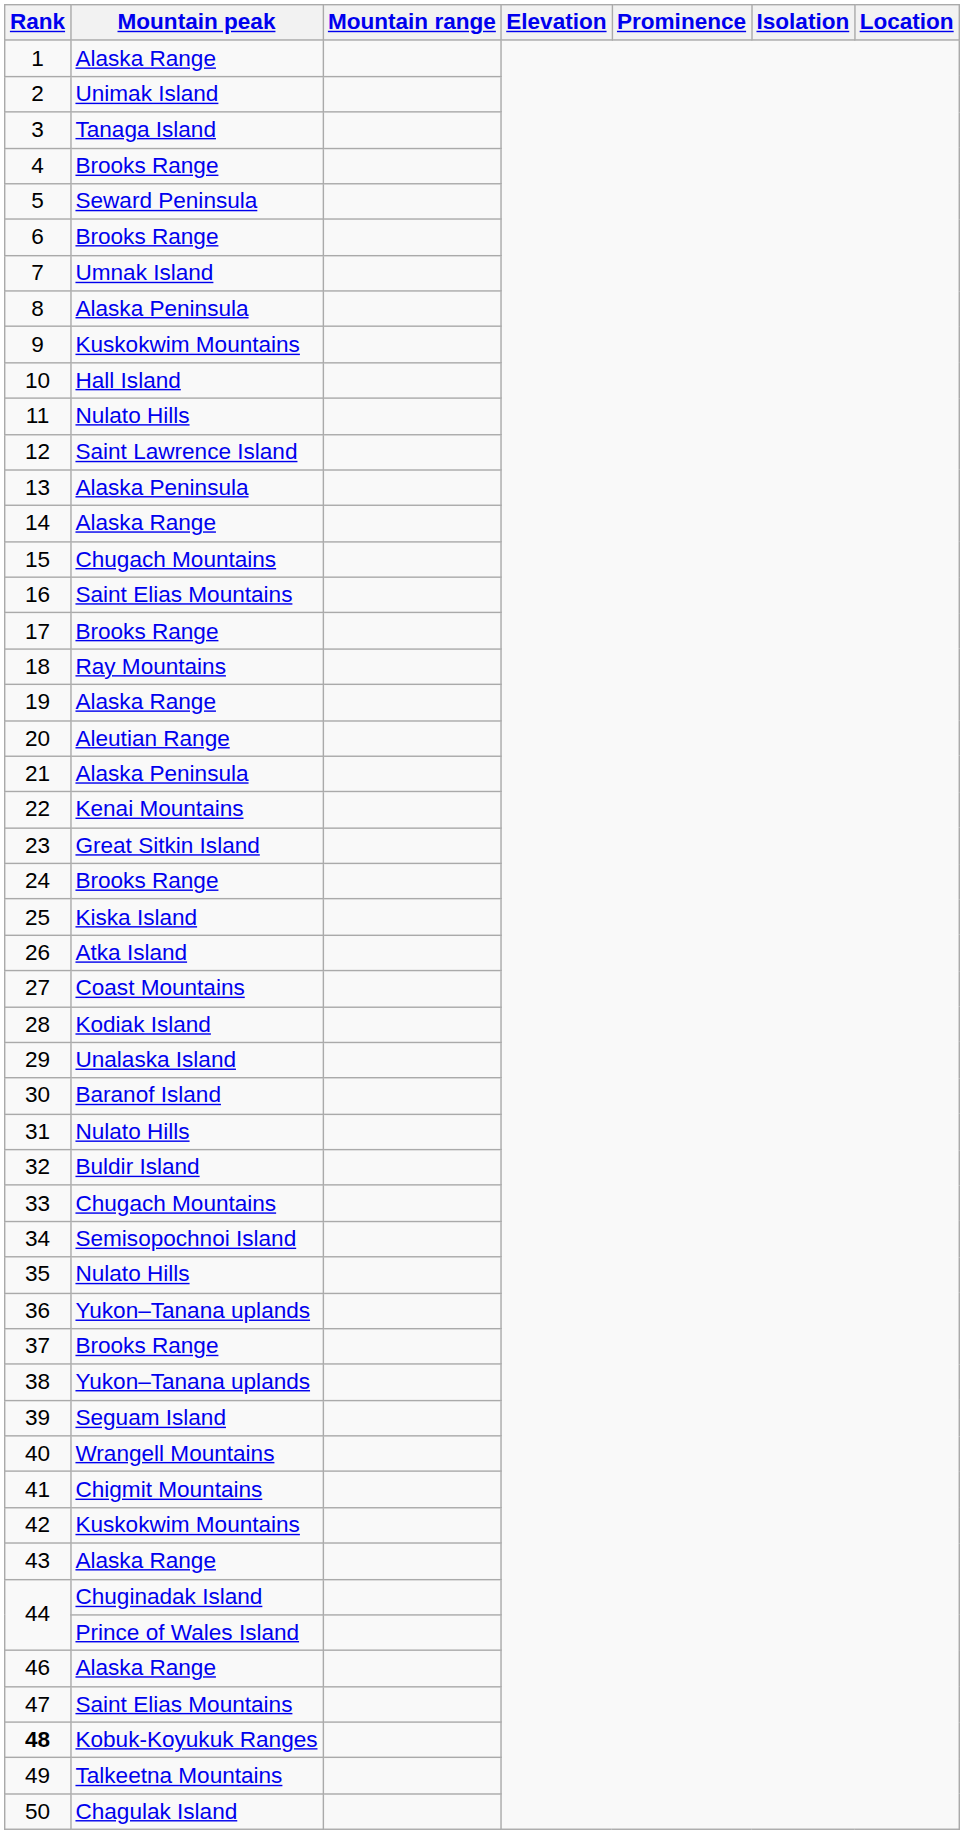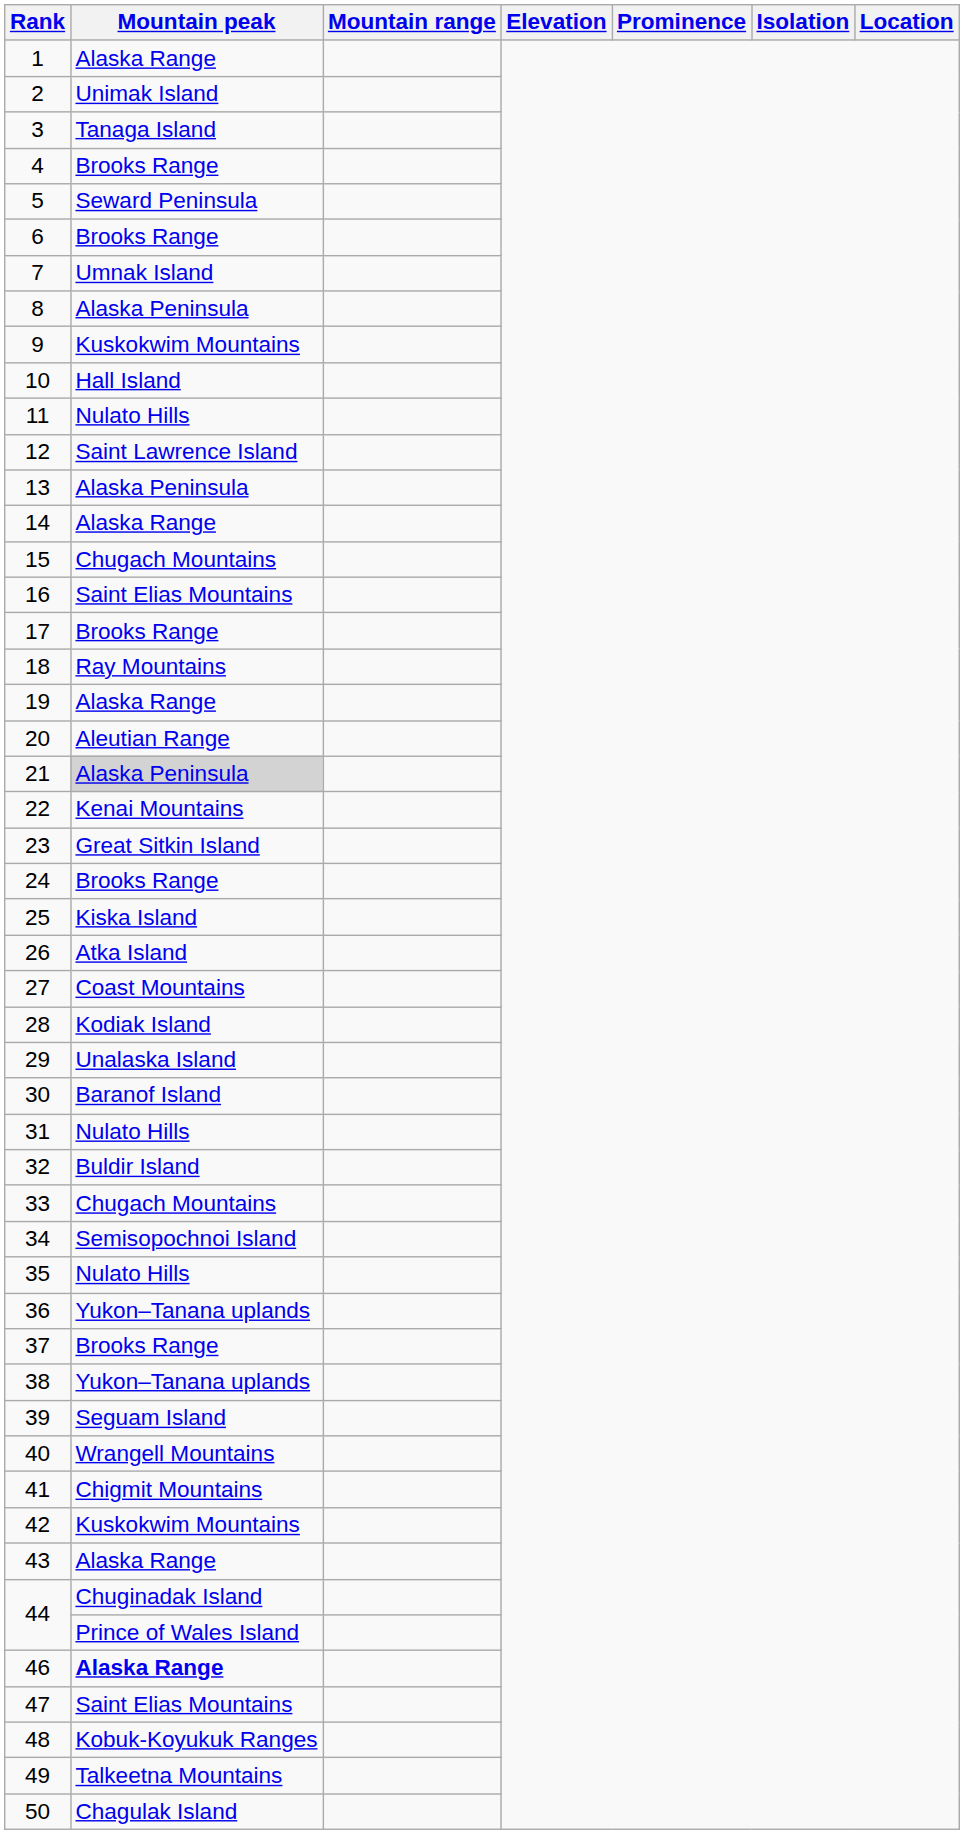21 | Mountain peak: no background -> lightgrey background
46 | Mountain peak: normal -> bold
48 | Rank: bold -> normal
